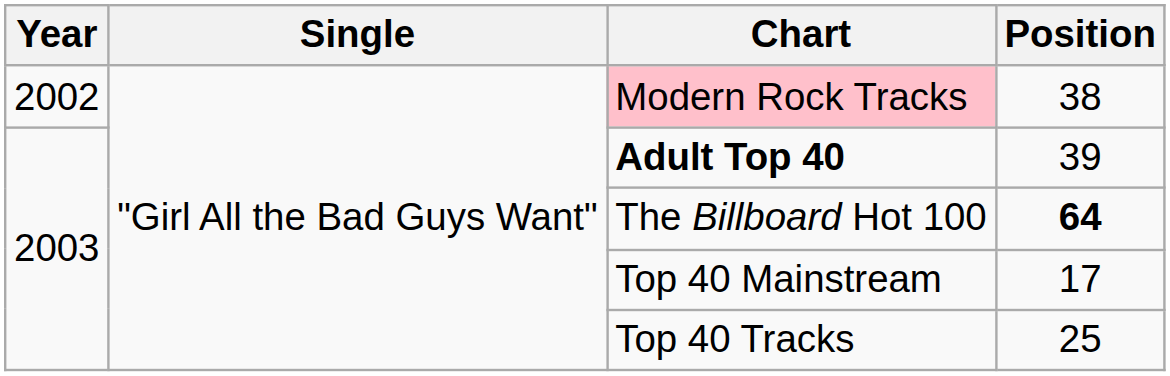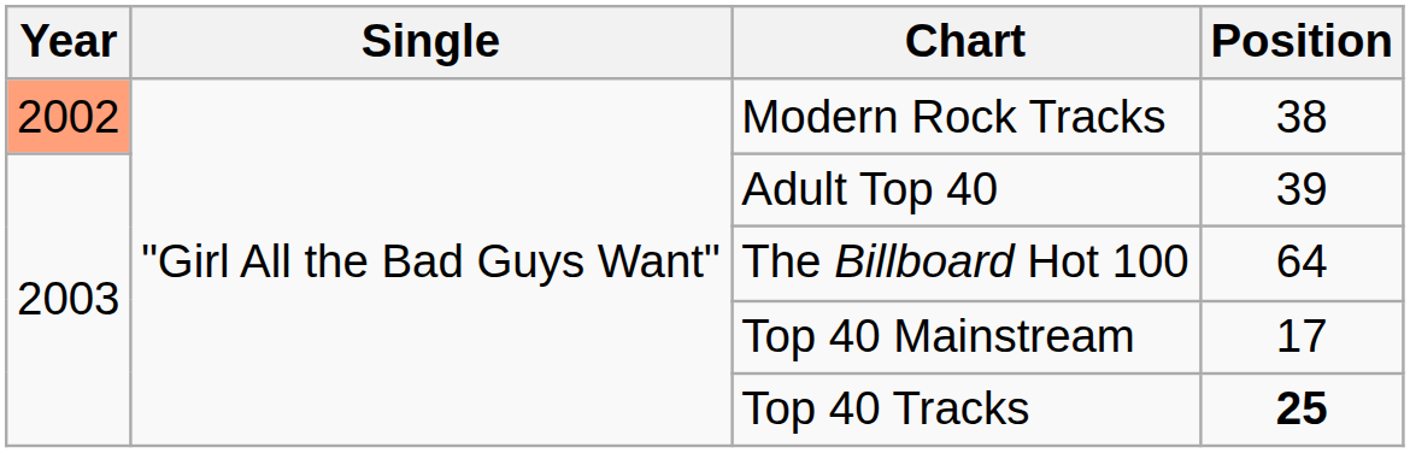row 2 | Year: no background -> lightsalmon background
row 2 | Chart: pink background -> no background
row 3 | Chart: bold -> normal
row 4 | Position: bold -> normal
row 6 | Position: normal -> bold
